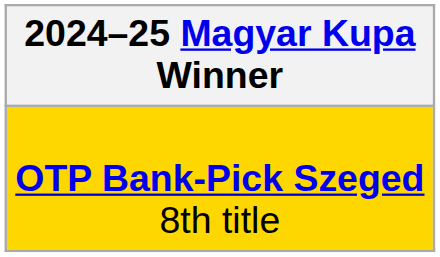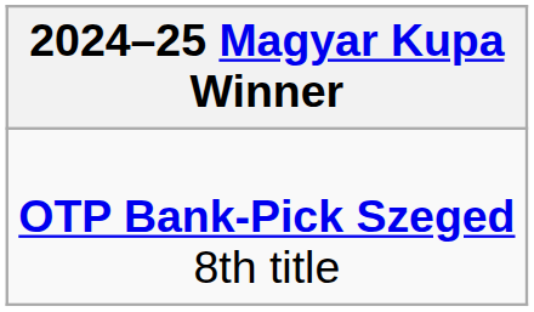row 2 | column 1: gold background -> no background
